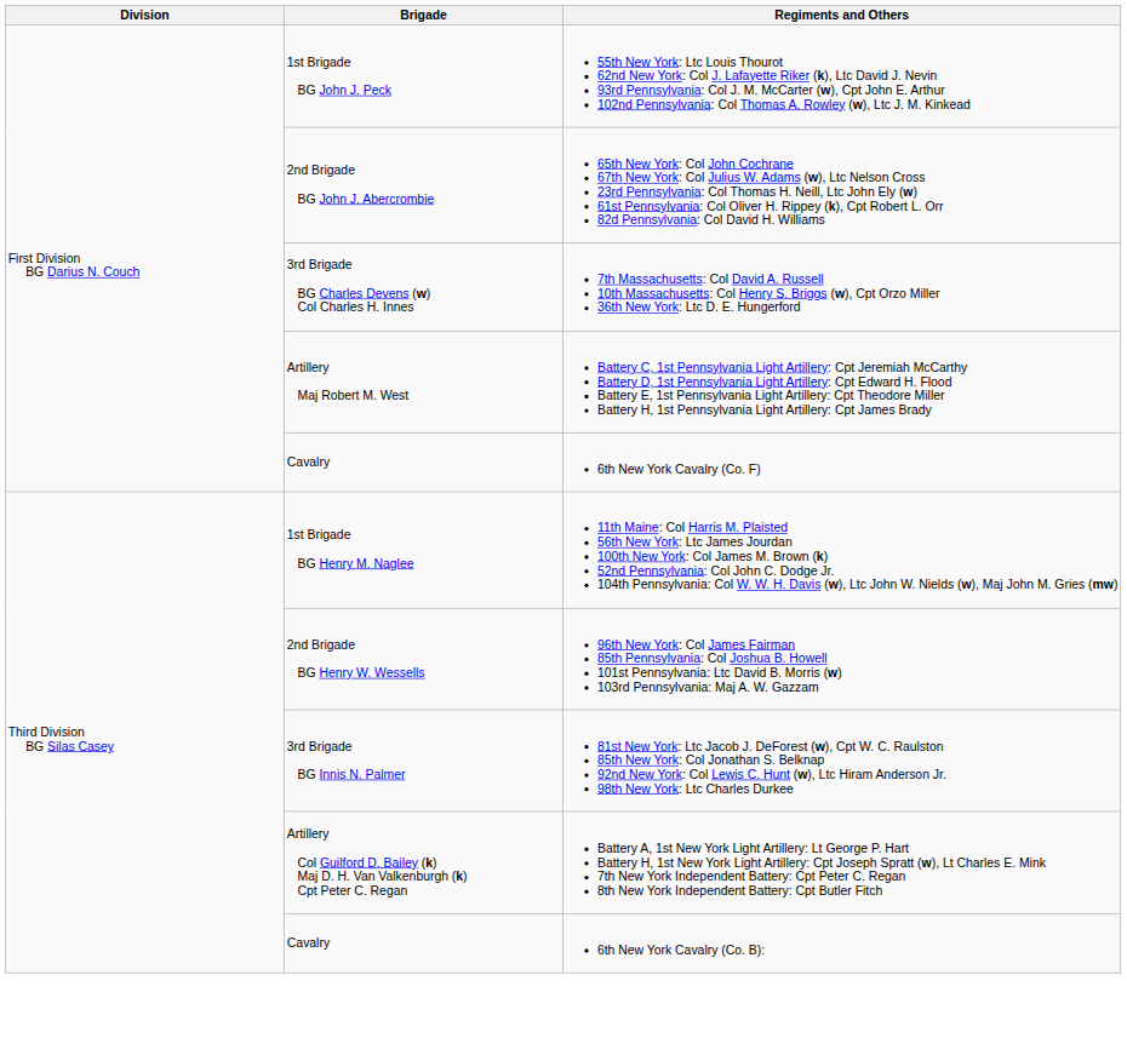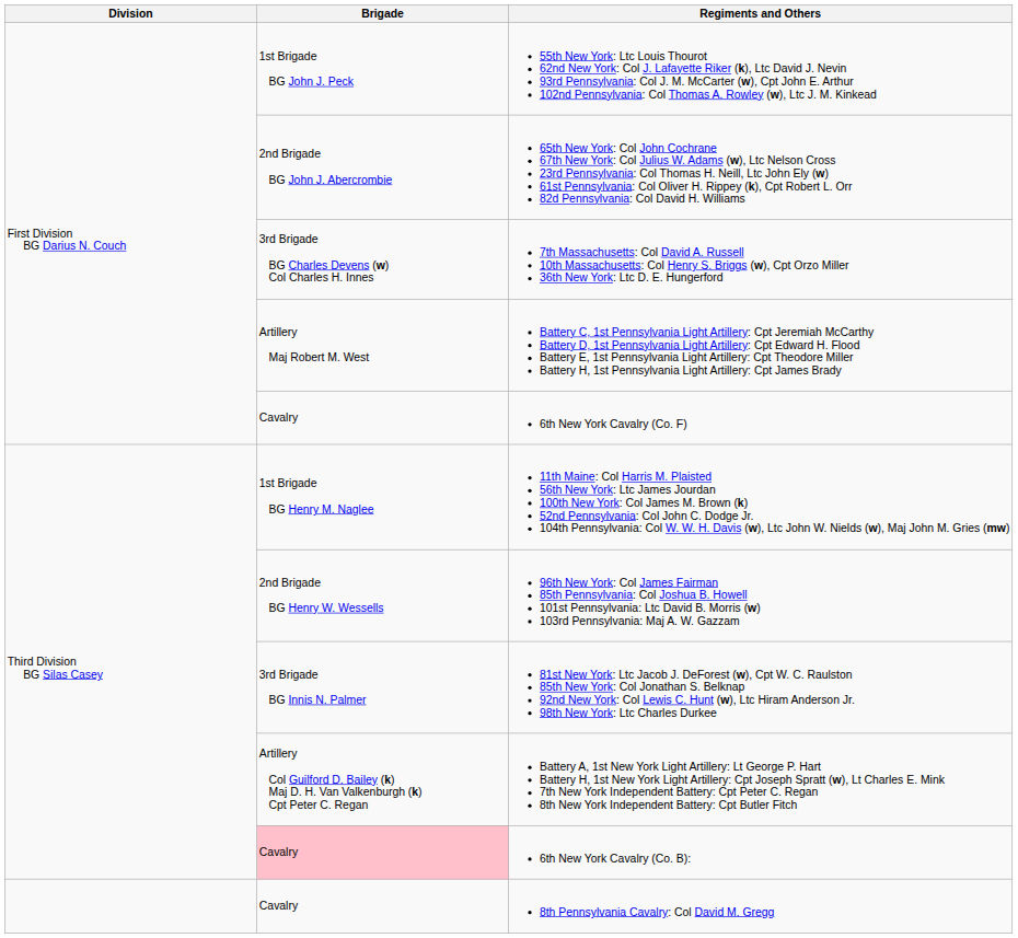6th New York Cavalry (Co. B): | Brigade: no background -> pink background
+ row: Cavalry | 8th Pennsylvania Cavalry: Col David M. Gregg
